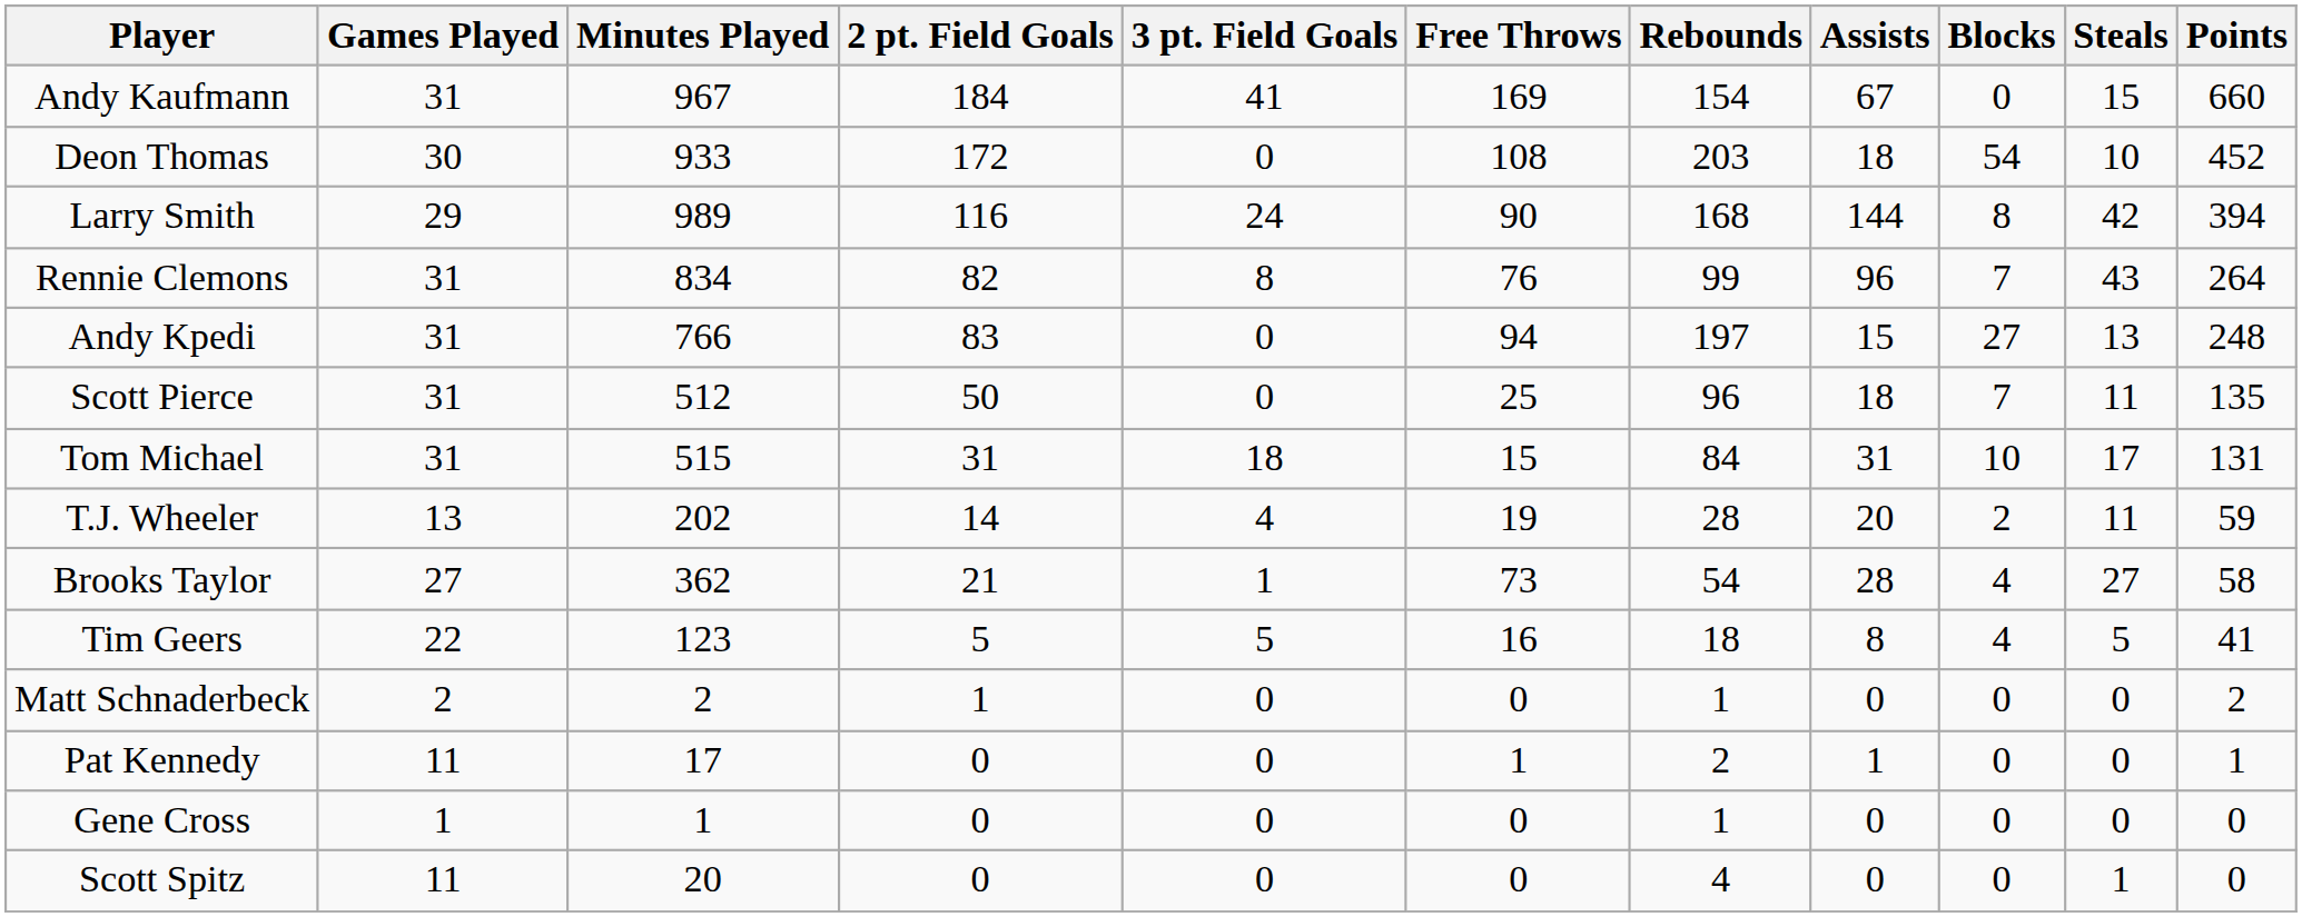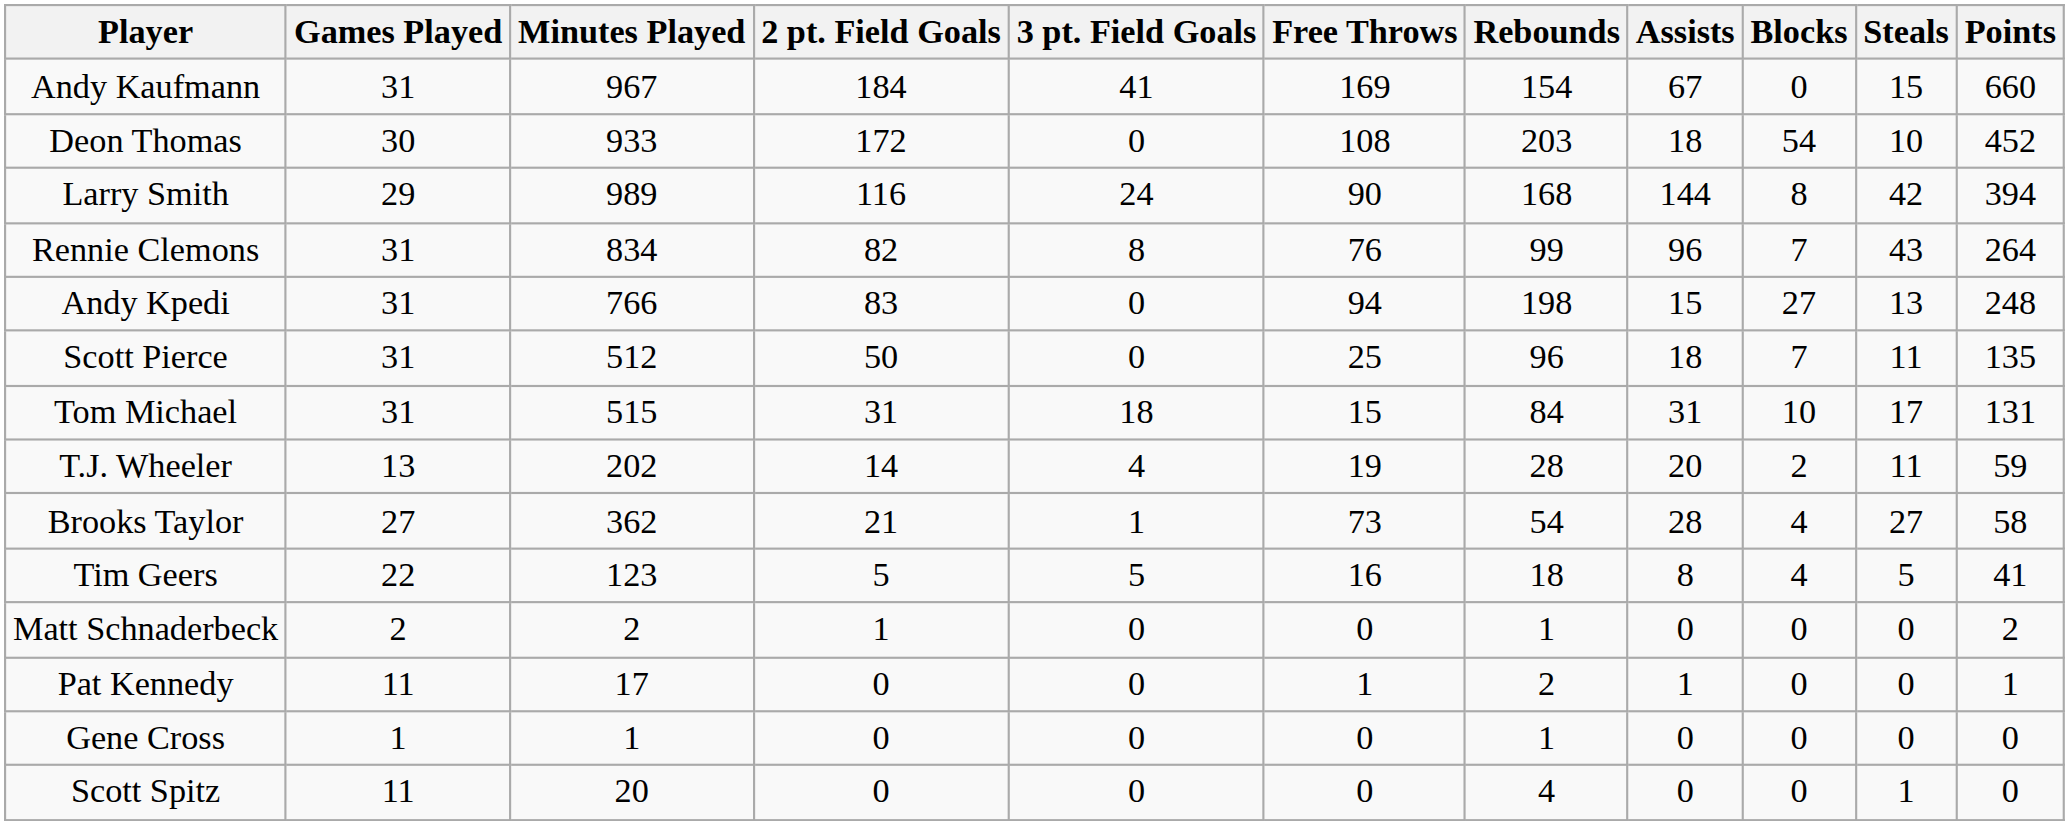Andy Kpedi | Rebounds: 197 -> 198
